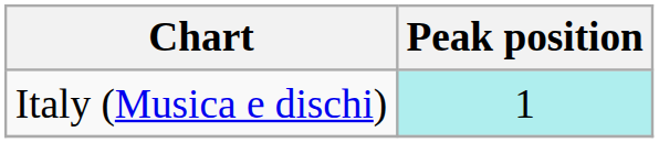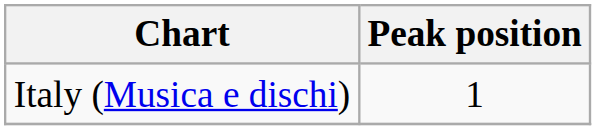Italy (Musica e dischi) | Peak position: paleturquoise background -> no background
